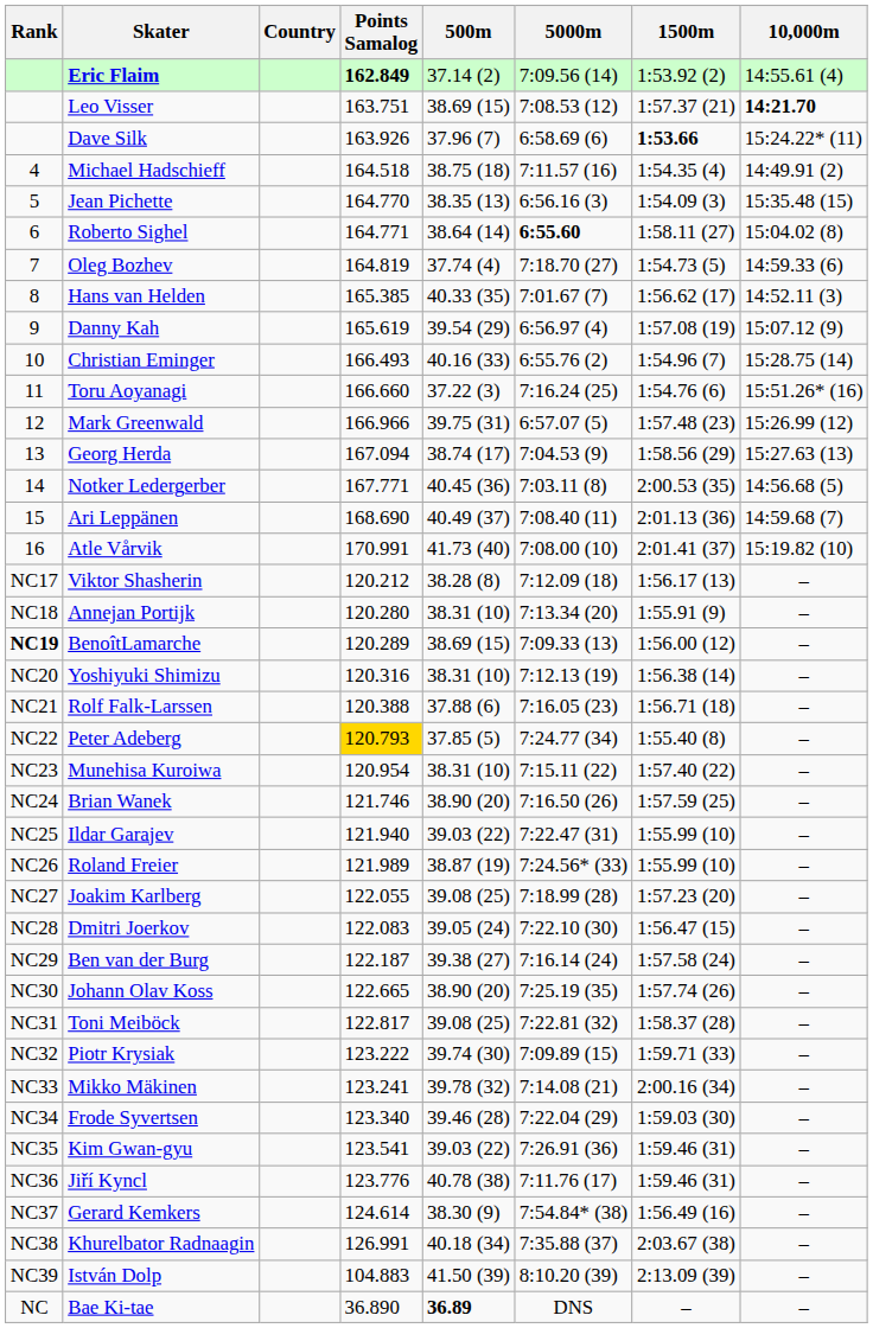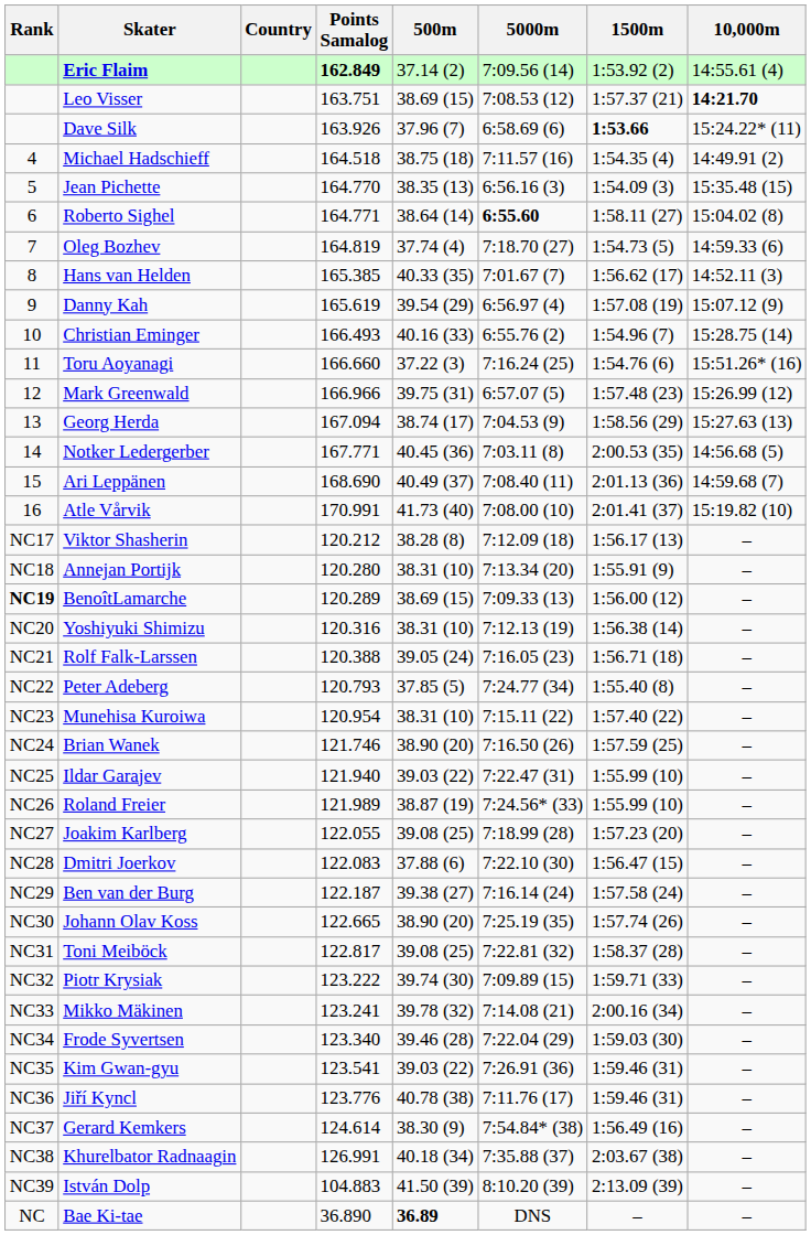Rolf Falk-Larssen | 500m: 37.88 (6) -> 39.05 (24)
Peter Adeberg | Points Samalog: gold background -> no background
Dmitri Joerkov | 500m: 39.05 (24) -> 37.88 (6)
